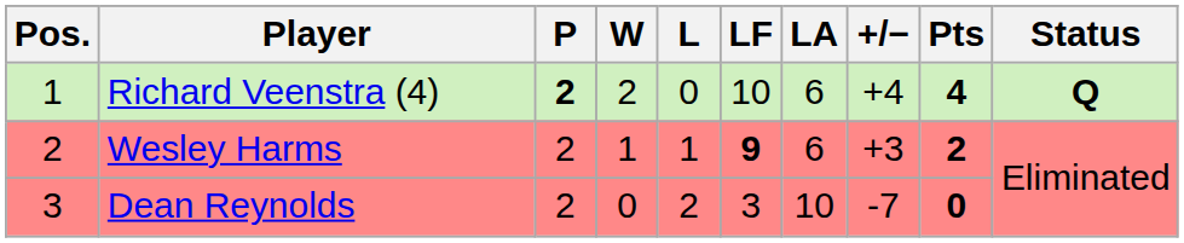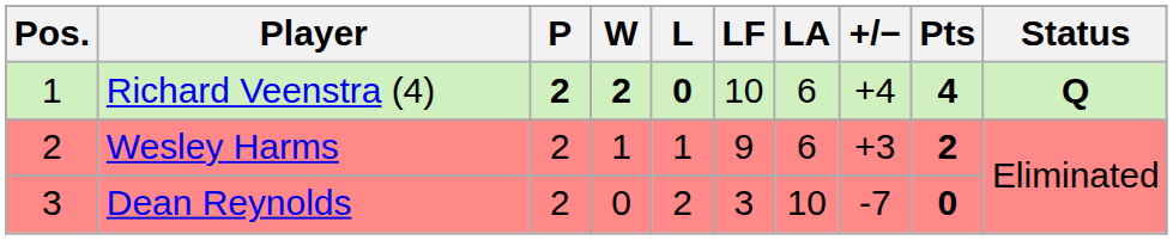Richard Veenstra (4) | W: normal -> bold
Richard Veenstra (4) | L: normal -> bold
Wesley Harms | LF: bold -> normal
